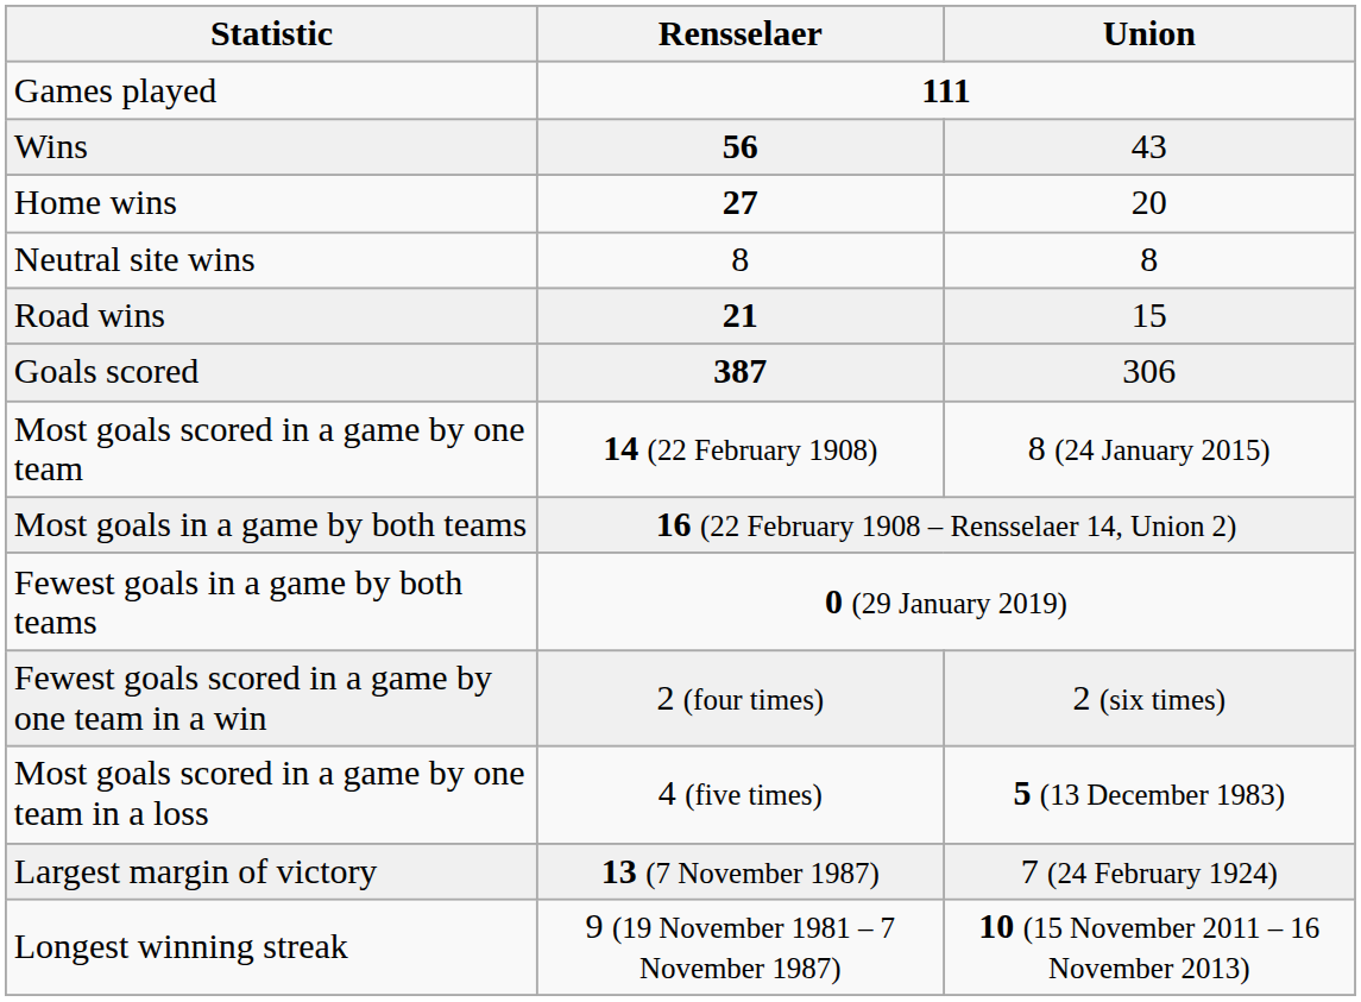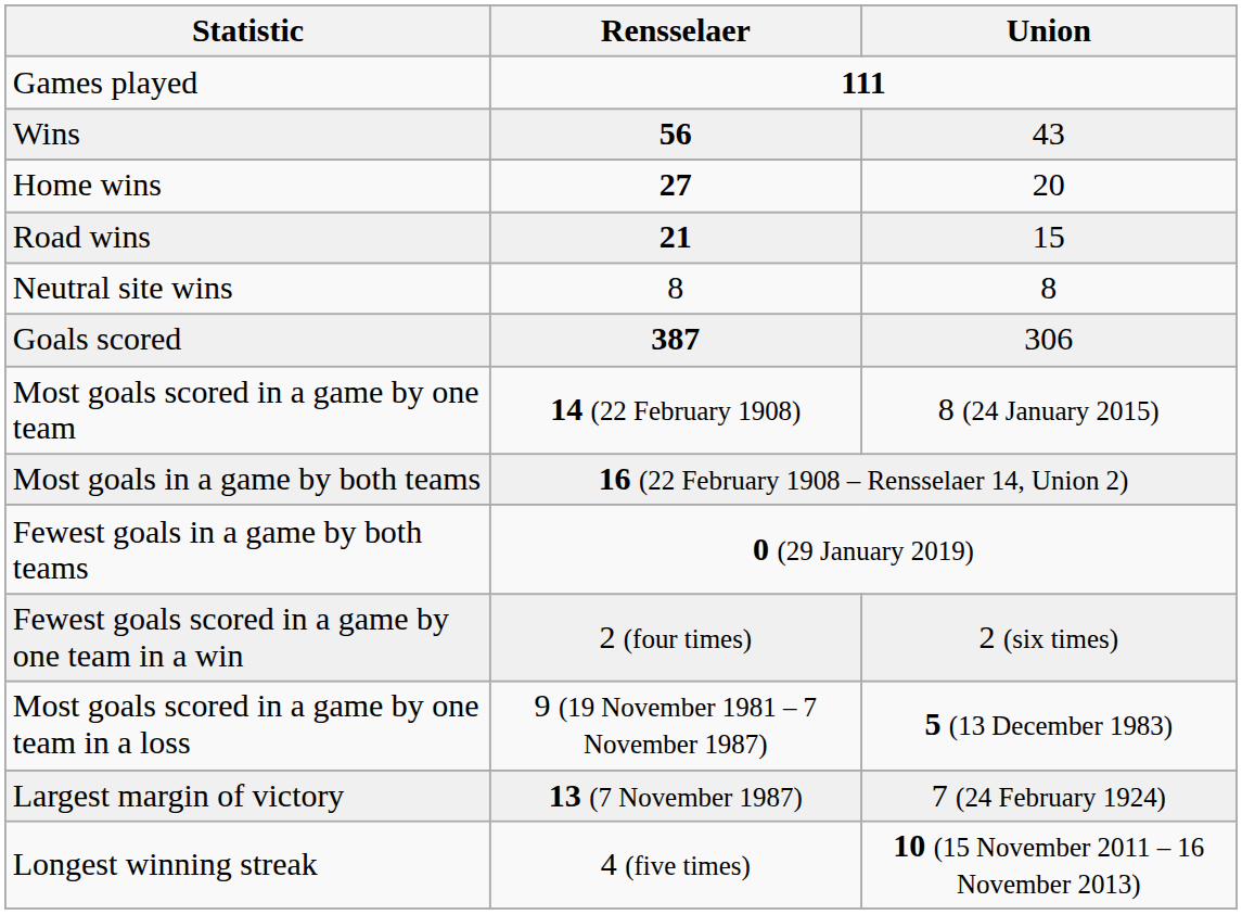rows swapped: Road wins <-> Neutral site wins
Most goals scored in a game by one team in a loss | Rensselaer: 4 (five times) -> 9 (19 November 1981 – 7 November 1987)
Longest winning streak | Rensselaer: 9 (19 November 1981 – 7 November 1987) -> 4 (five times)
